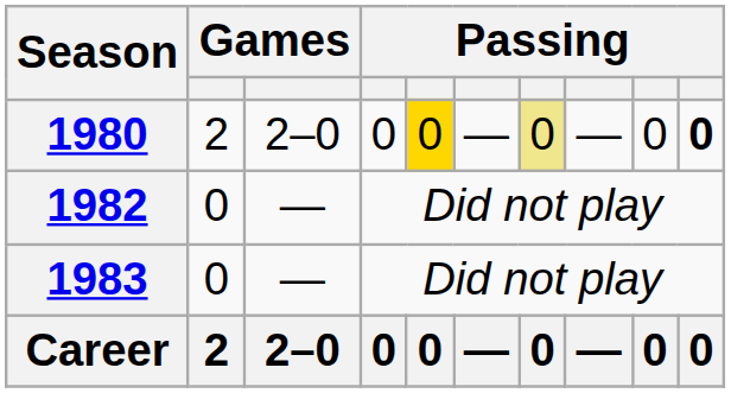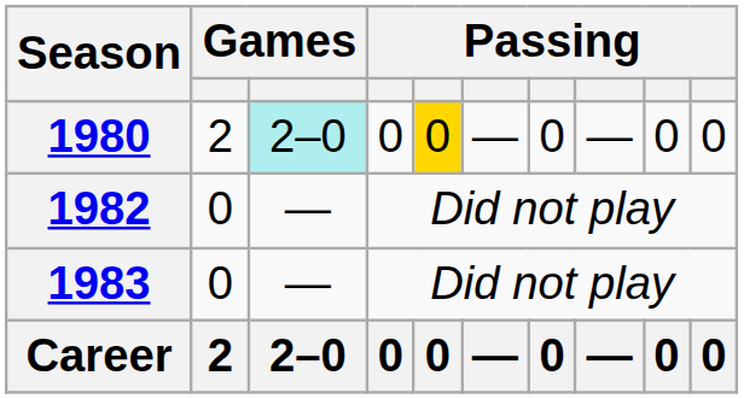1980 | column 3: no background -> paleturquoise background
1980 | column 7: khaki background -> no background
1980 | column 10: bold -> normal
